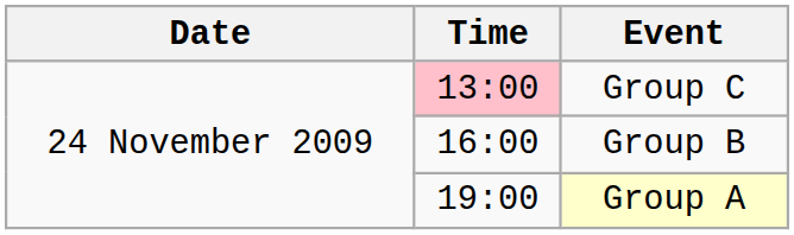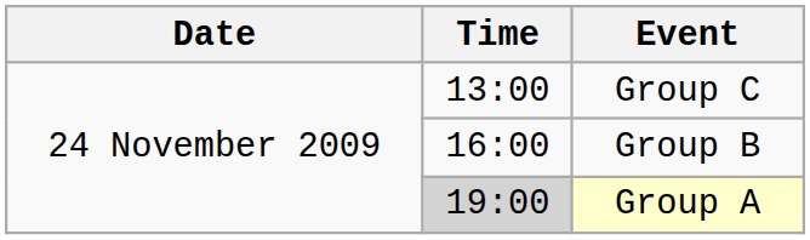Group C | Time: pink background -> no background
Group A | Time: no background -> lightgrey background
